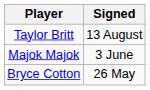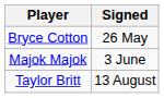rows swapped: Bryce Cotton <-> Taylor Britt
